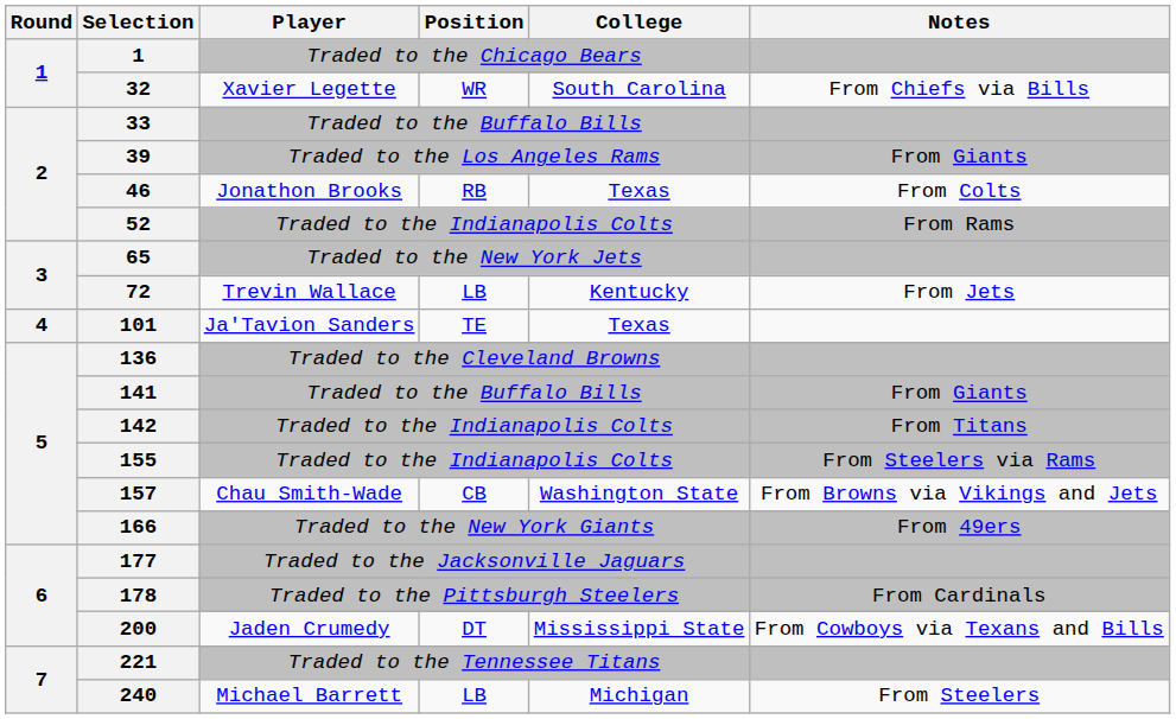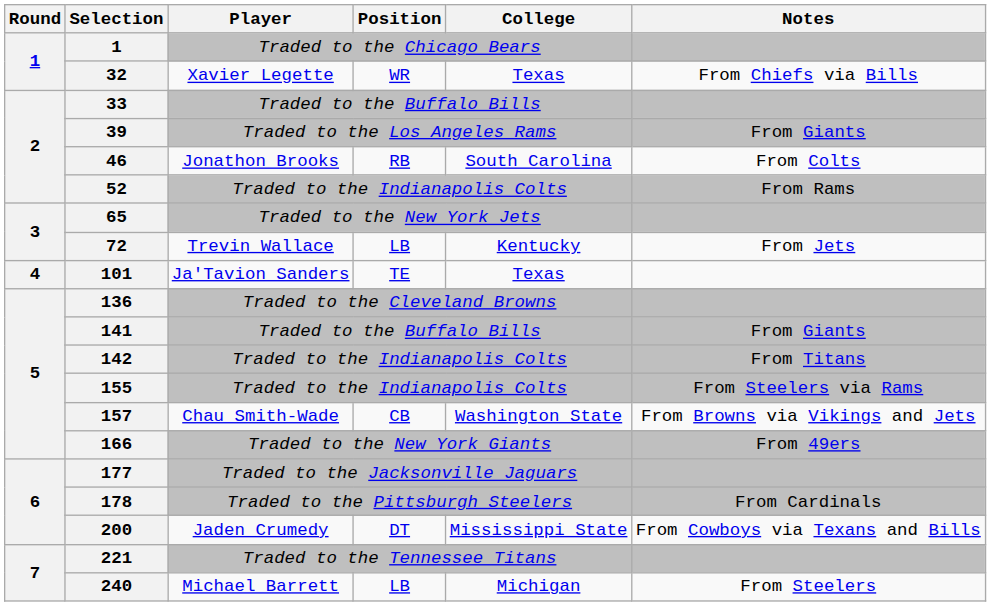32 | College: South Carolina -> Texas
46 | College: Texas -> South Carolina
